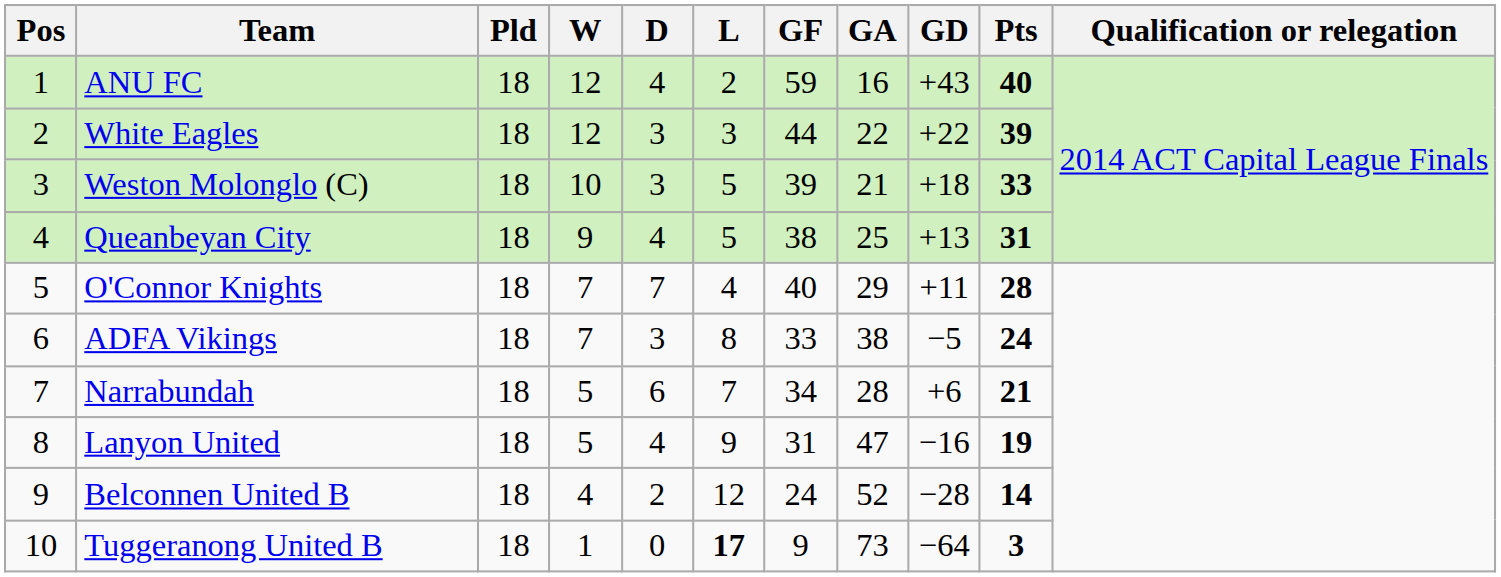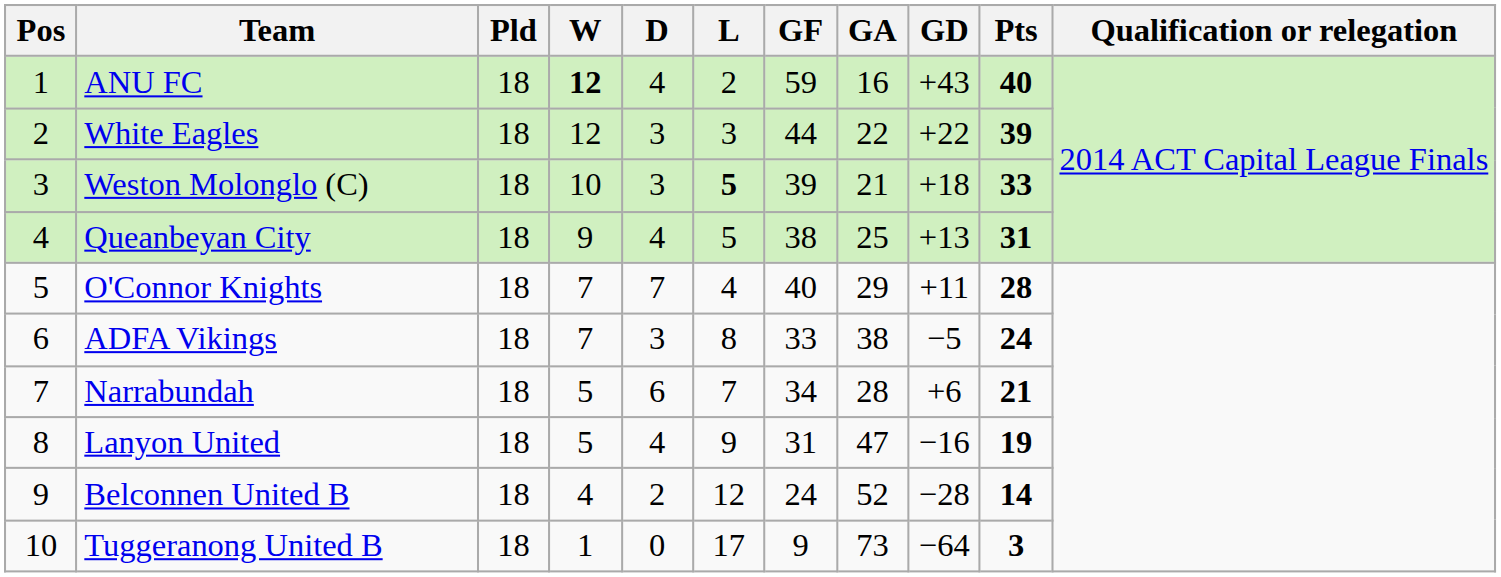ANU FC | W: normal -> bold
Weston Molonglo (C) | L: normal -> bold
Tuggeranong United B | L: bold -> normal
